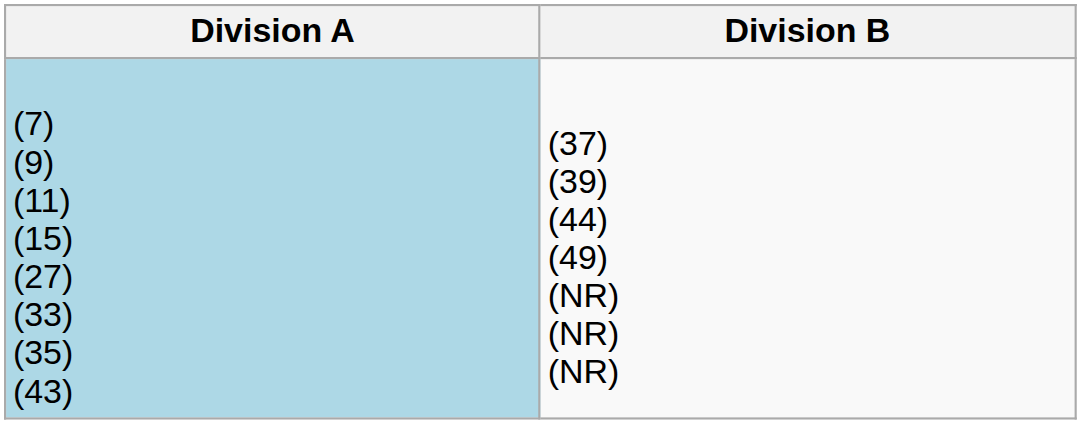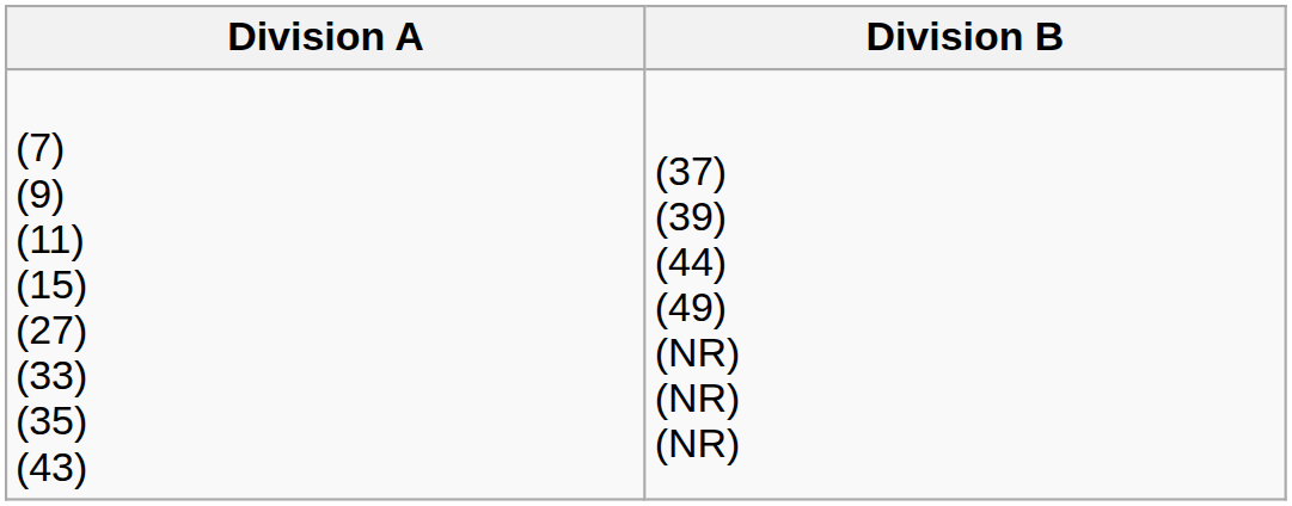(37) (39) (44) (49) (NR) (NR) (NR) | Division A: lightblue background -> no background
